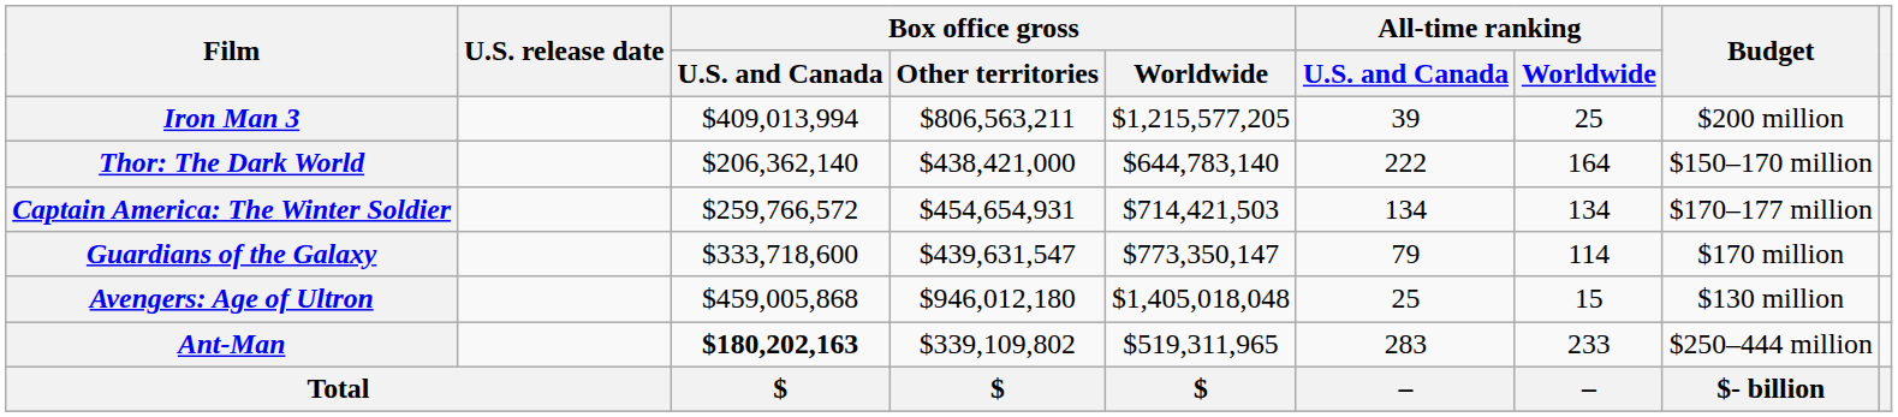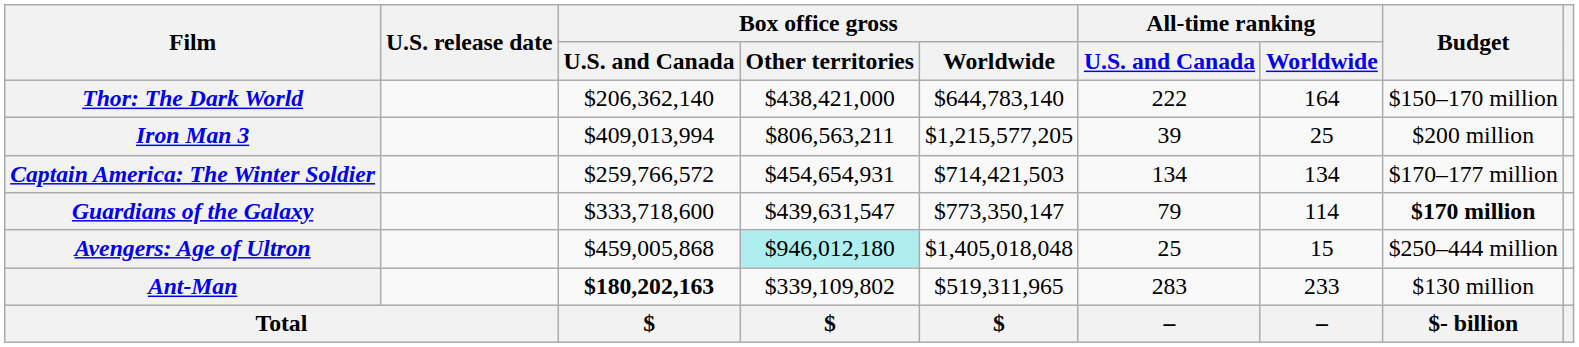rows swapped: Iron Man 3 <-> Thor: The Dark World
Guardians of the Galaxy | Budget: normal -> bold
Avengers: Age of Ultron | Box office gross / Other territories: no background -> paleturquoise background
Avengers: Age of Ultron | Budget: $130 million -> $250–444 million
Ant-Man | Budget: $250–444 million -> $130 million
